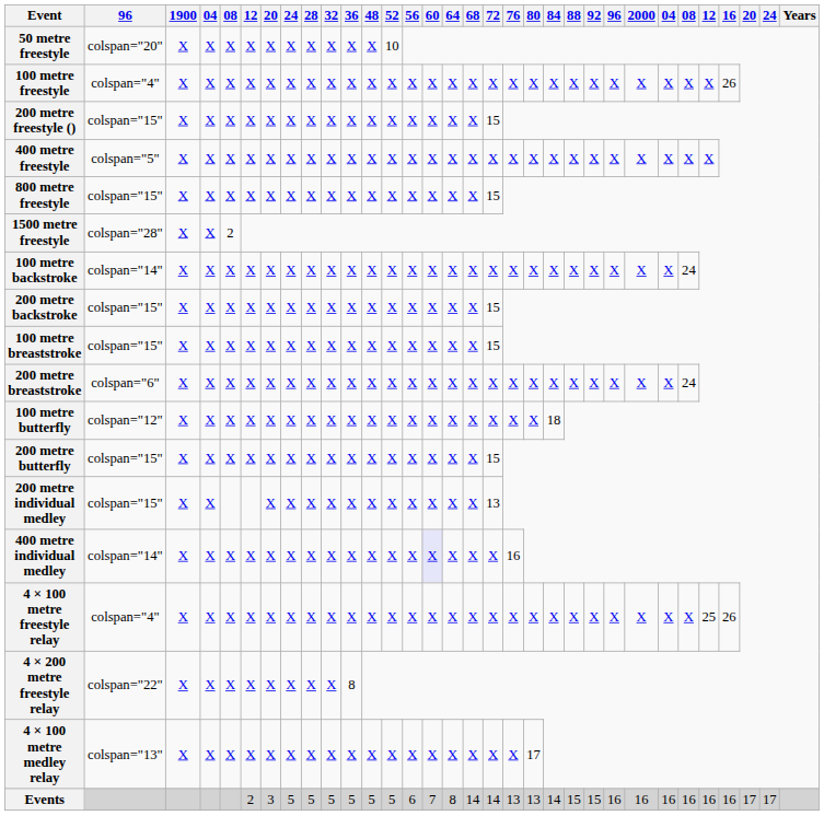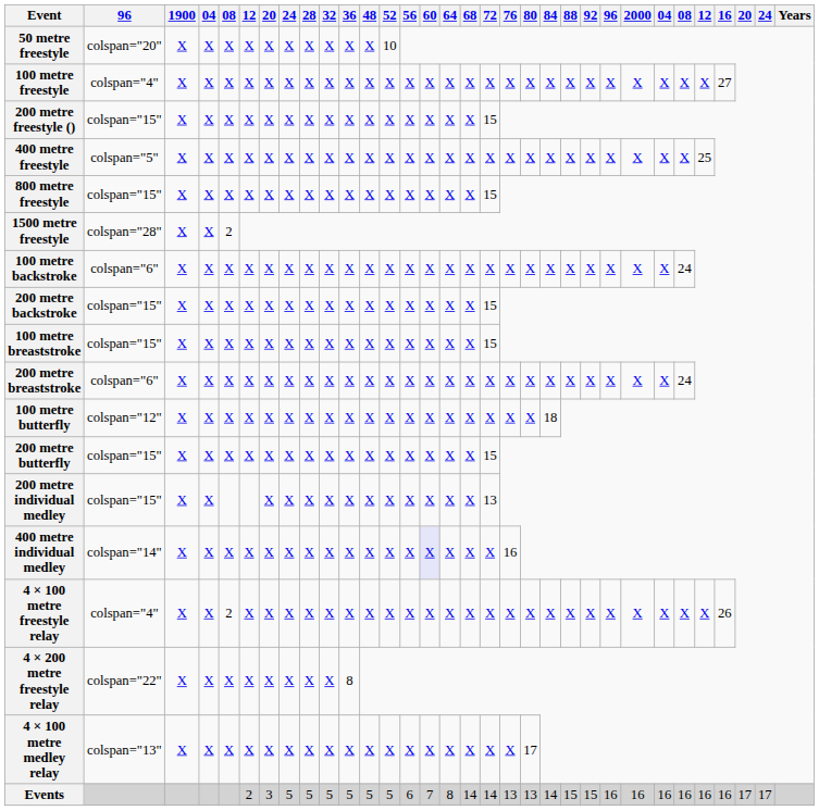100 metre freestyle | 16: 26 -> 27
400 metre freestyle | column 28: X -> 25
100 metre backstroke | column 2: colspan="14" -> colspan="6"
4 × 100 metre freestyle relay | column 5: X -> 2
4 × 100 metre freestyle relay | column 28: 25 -> X
